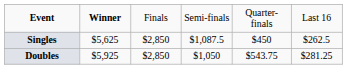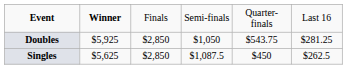rows swapped: Singles <-> Doubles
